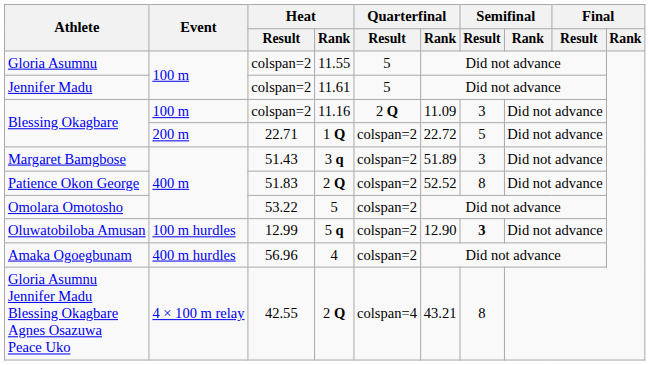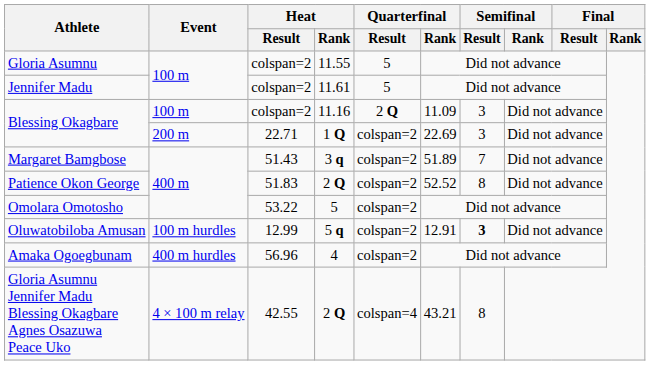Blessing Okagbare / 1 Q | Quarterfinal / Rank: 22.72 -> 22.69
Blessing Okagbare / 1 Q | Semifinal / Result: 5 -> 3
Margaret Bamgbose | Semifinal / Result: 3 -> 7
Oluwatobiloba Amusan | Quarterfinal / Rank: 12.90 -> 12.91
